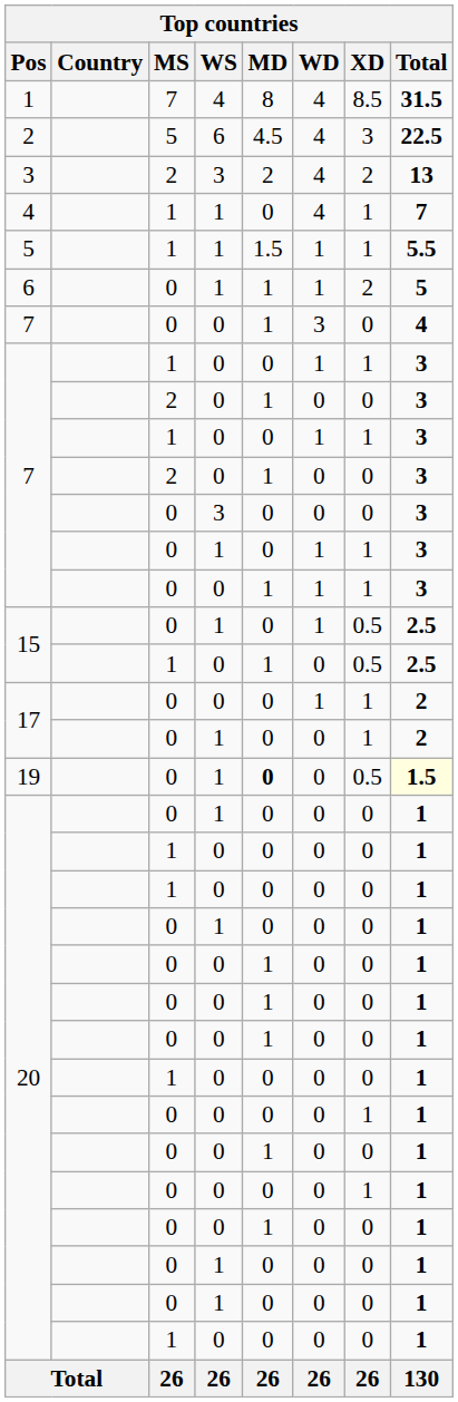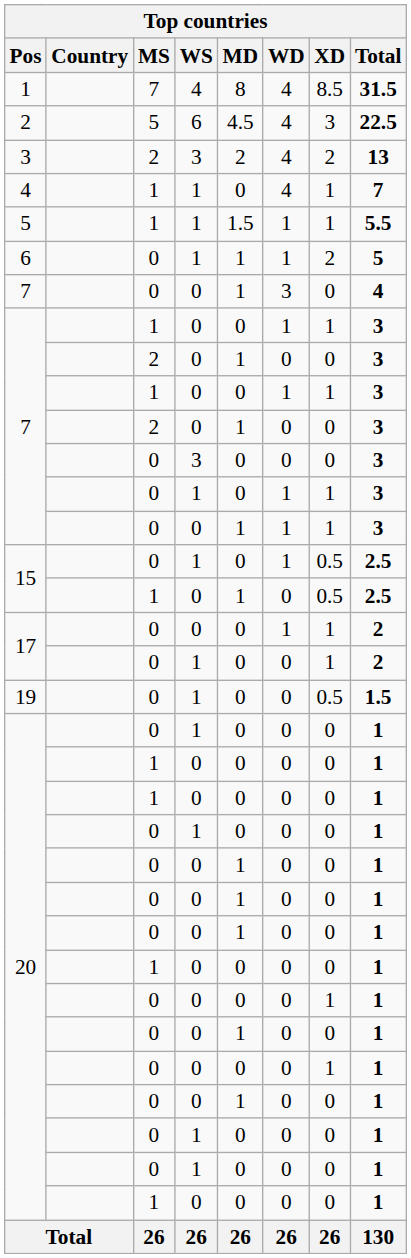19 | MD: bold -> normal
19 | Total: lightyellow background -> no background
